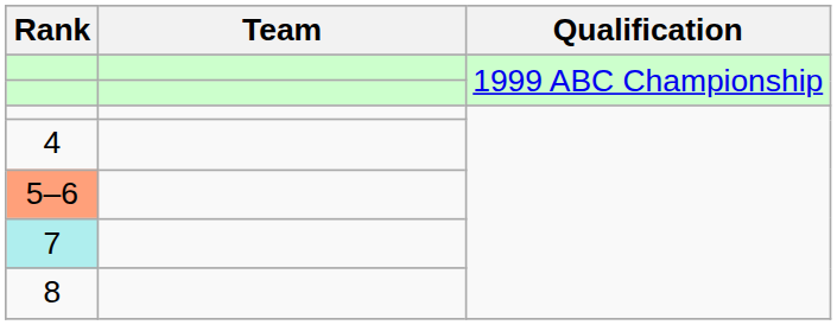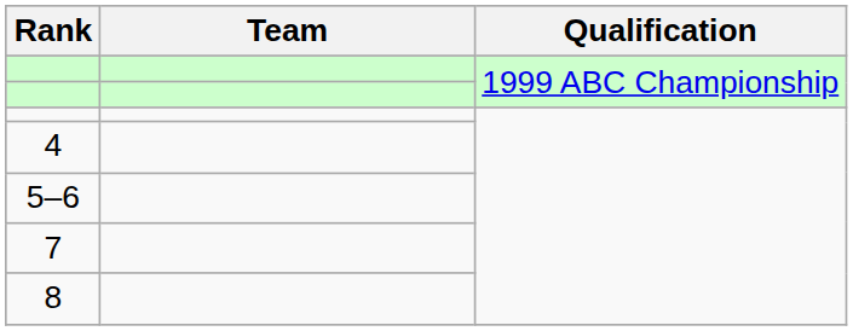5–6 | Rank: lightsalmon background -> no background
7 | Rank: paleturquoise background -> no background
